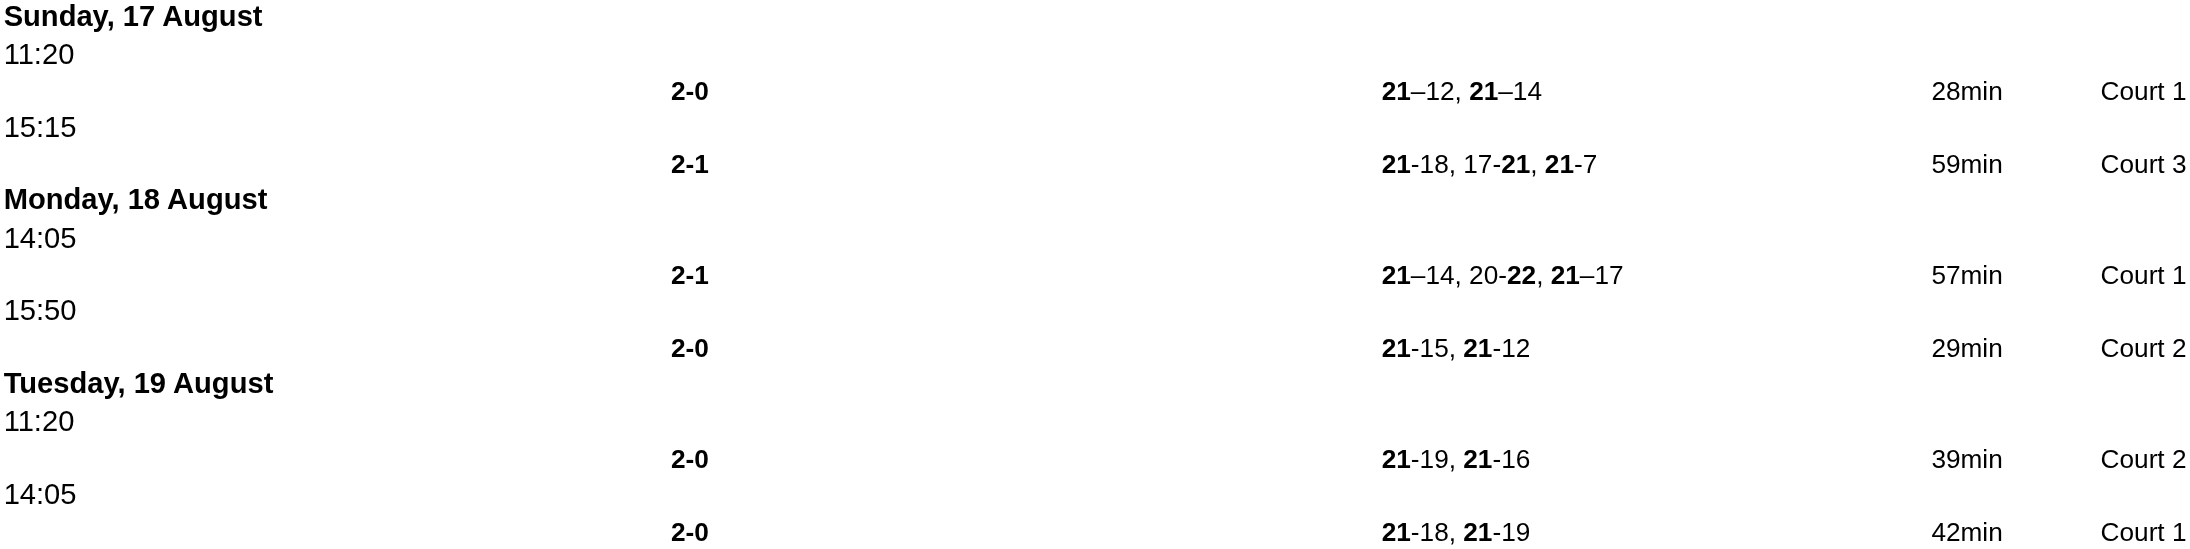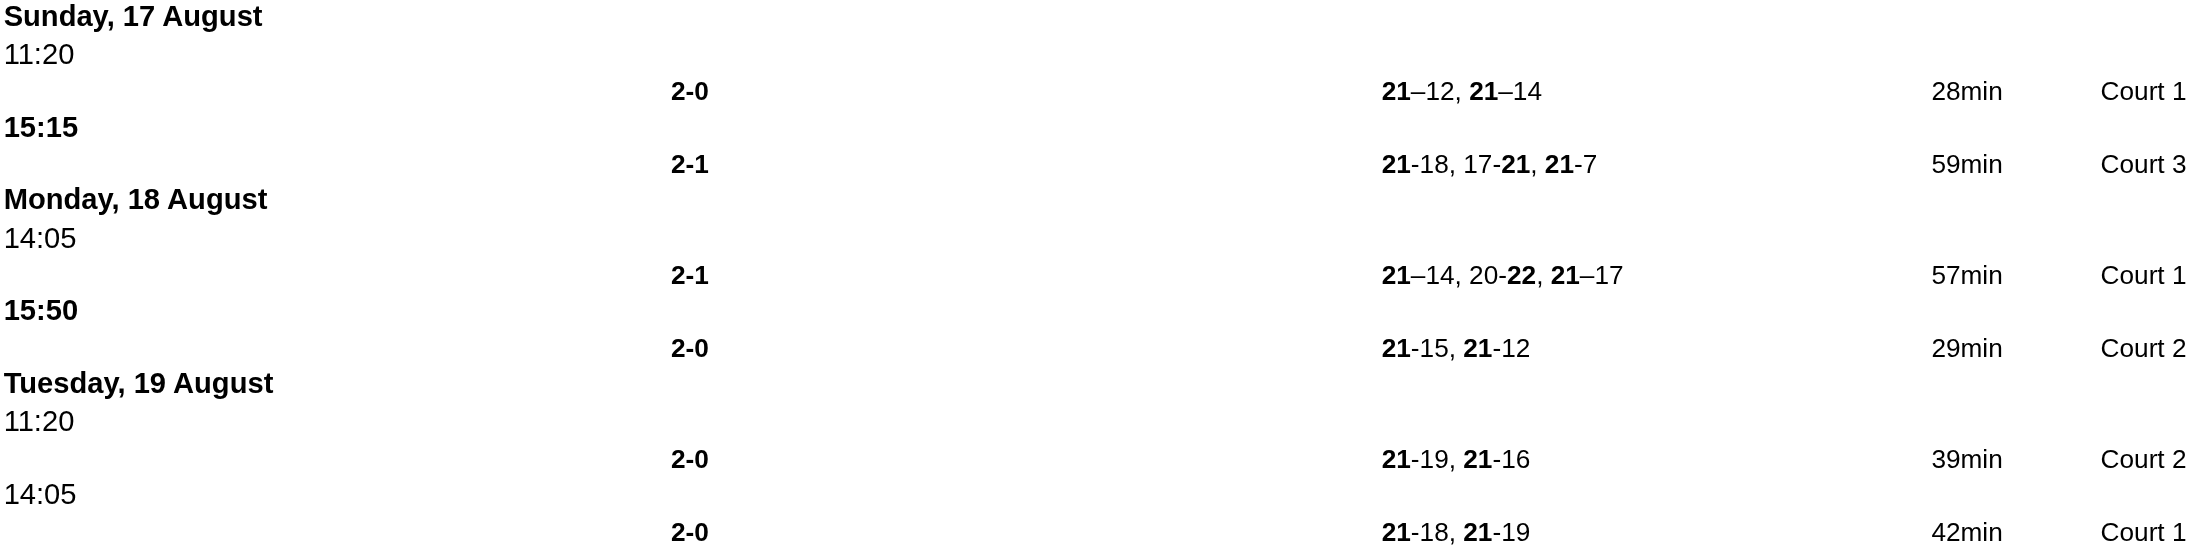15:15 | column 1: normal -> bold
15:50 | column 1: normal -> bold
